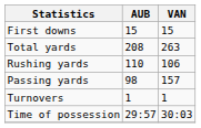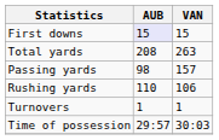First downs | AUB: no background -> lavender background
rows swapped: Rushing yards <-> Passing yards
